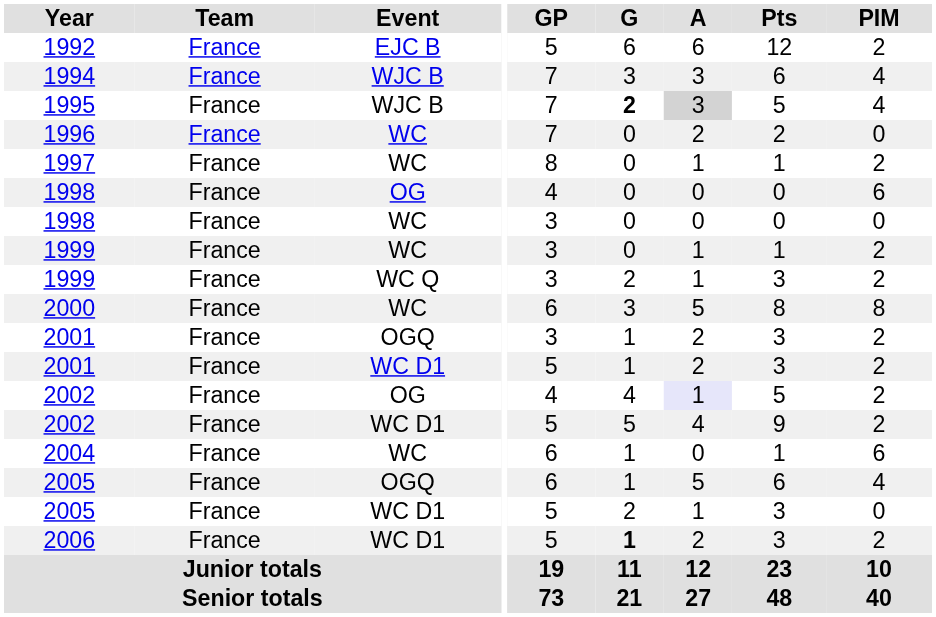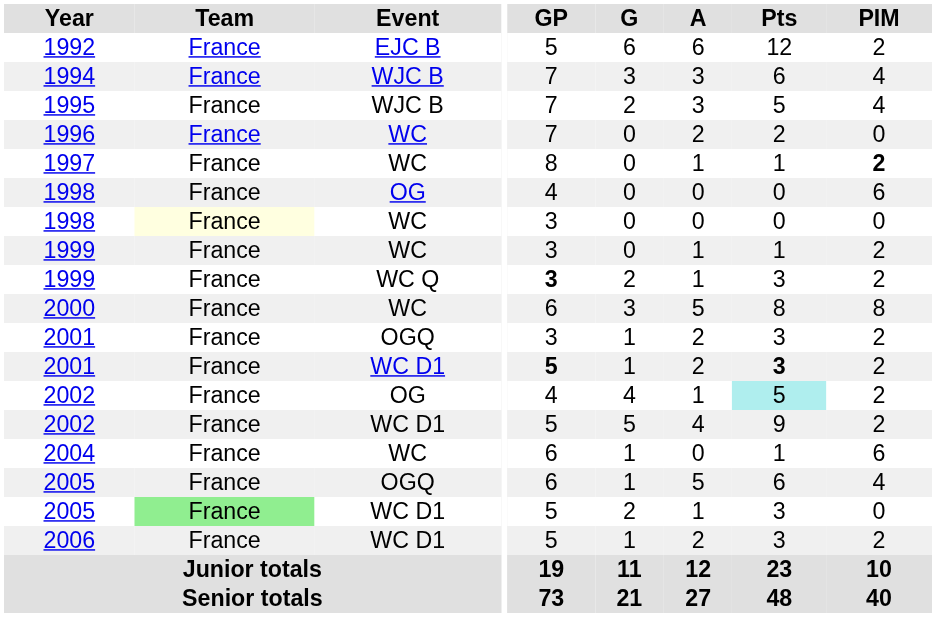1995 | G: bold -> normal
1995 | A: lightgrey background -> no background
1997 | PIM: normal -> bold
1998 / WC | Team: no background -> lightyellow background
1999 / WC Q | GP: normal -> bold
2001 / WC D1 | GP: normal -> bold
2001 / WC D1 | Pts: normal -> bold
2002 / OG | A: lavender background -> no background
2002 / OG | Pts: no background -> paleturquoise background
2005 / WC D1 | Team: no background -> lightgreen background
2006 | G: bold -> normal
